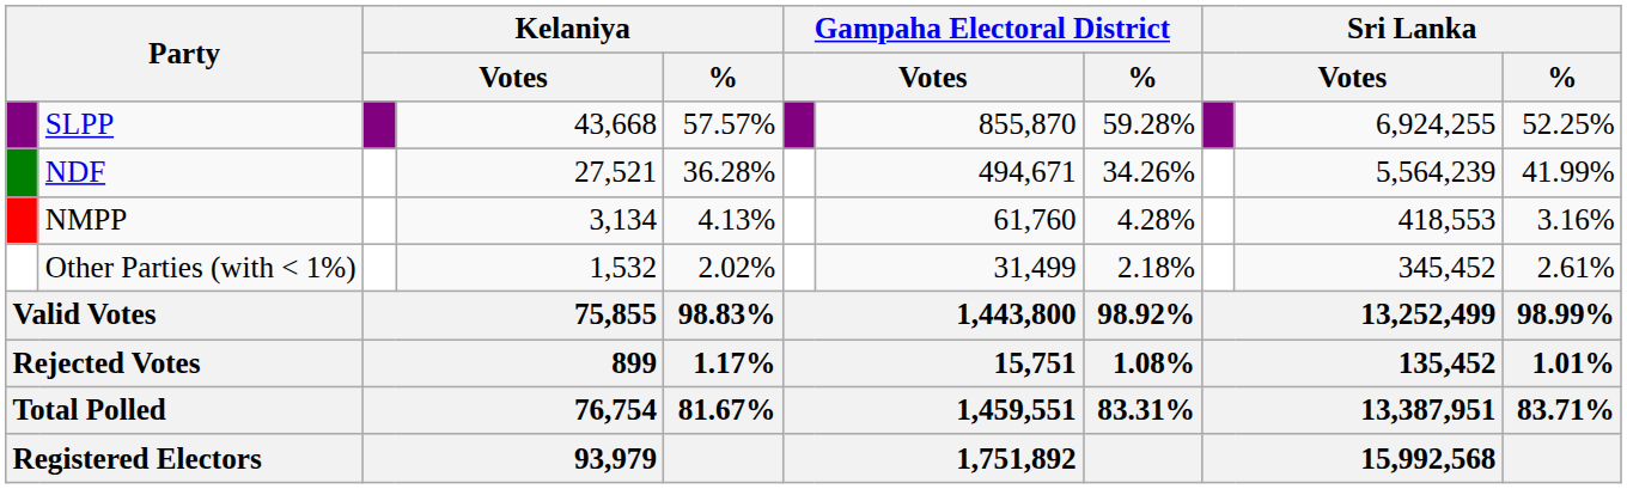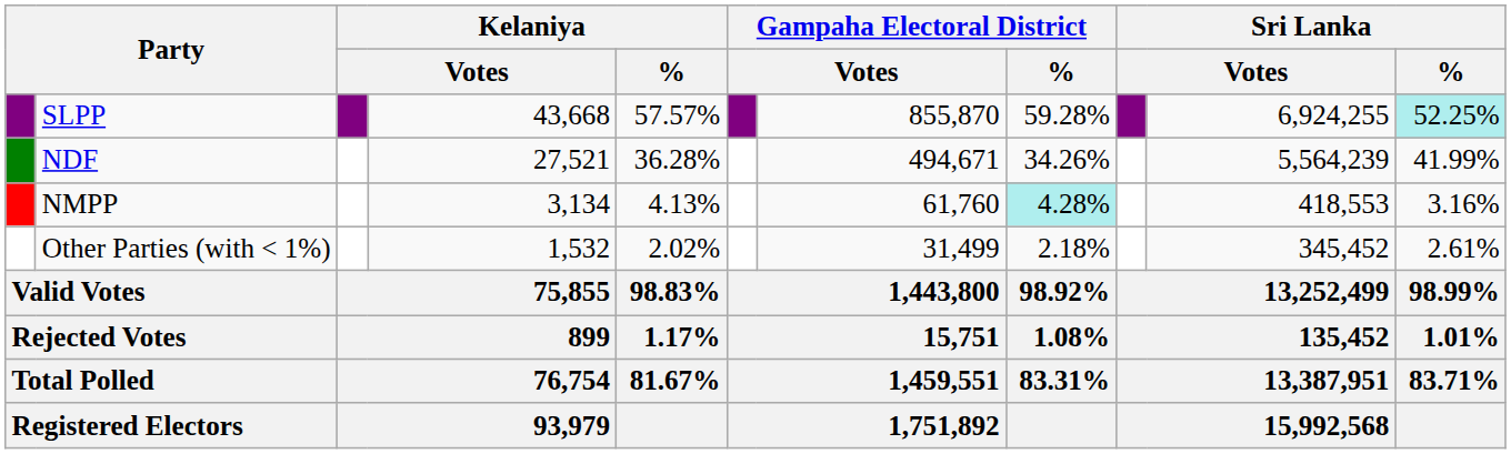SLPP | Sri Lanka / %: no background -> paleturquoise background
NMPP | Gampaha Electoral District / %: no background -> paleturquoise background
